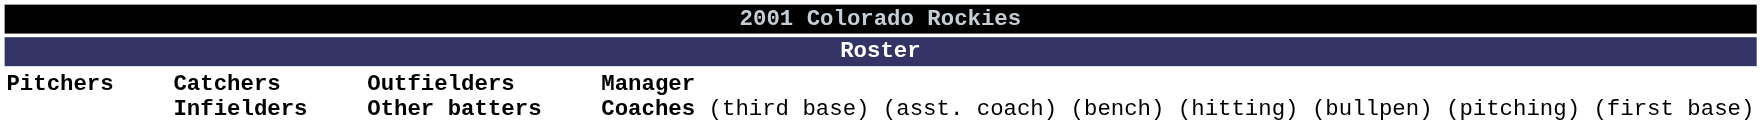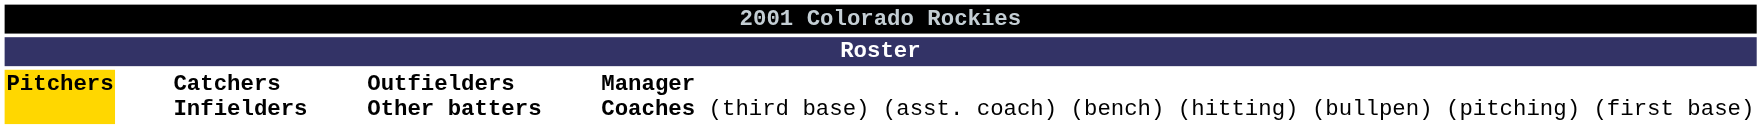Pitchers | column 1: no background -> gold background
